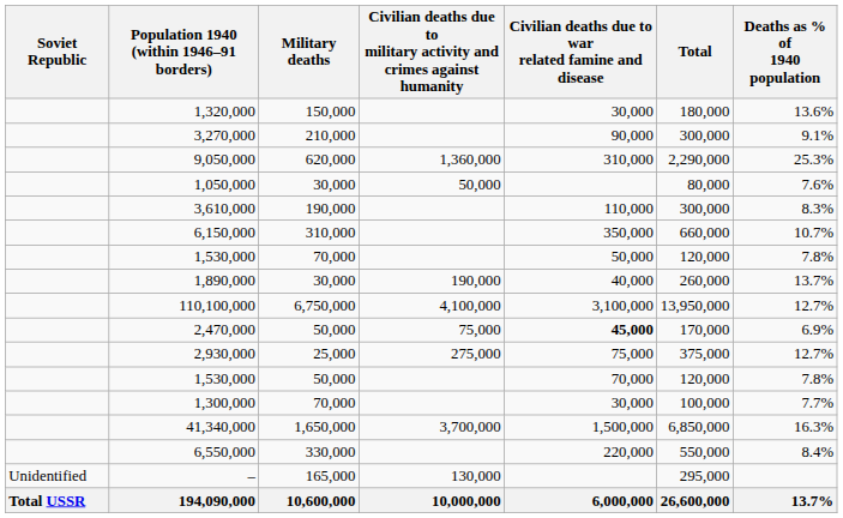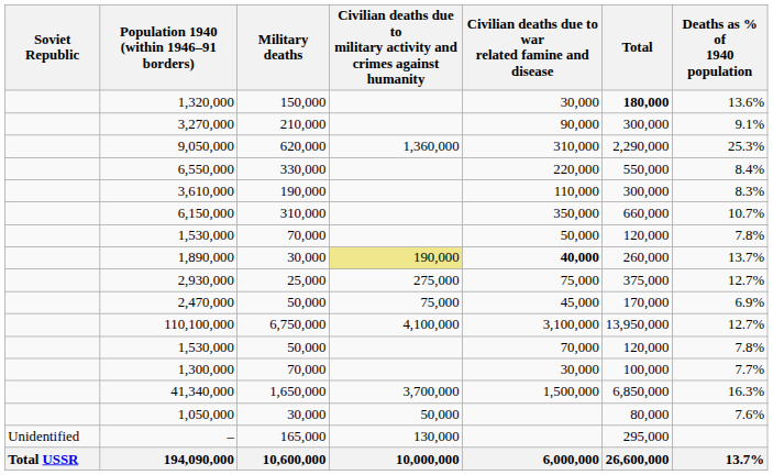1,320,000 | Total: normal -> bold
rows swapped: 1,050,000 <-> 6,550,000
1,890,000 | column 4: no background -> khaki background
1,890,000 | Civilian deaths due to war related famine and disease: normal -> bold
rows swapped: 2,930,000 <-> 110,100,000
2,470,000 | Civilian deaths due to war related famine and disease: bold -> normal
